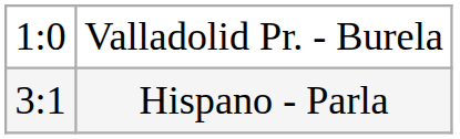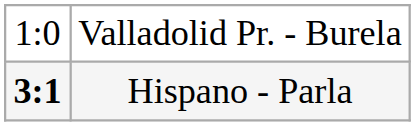Hispano - Parla | column 1: normal -> bold
